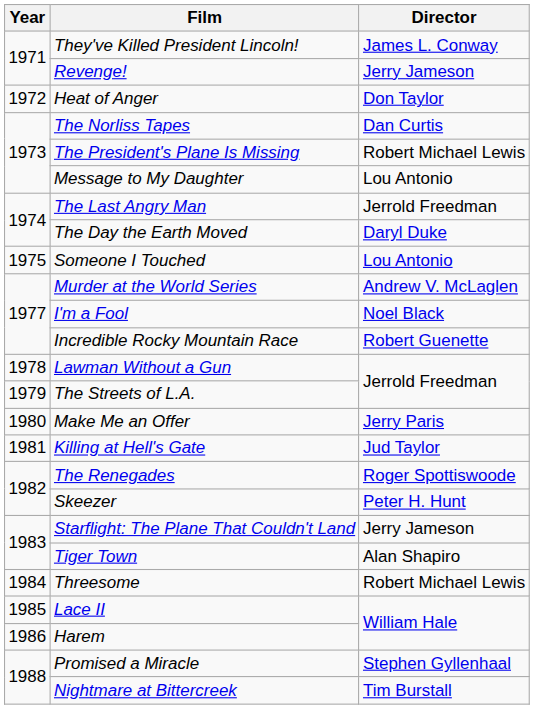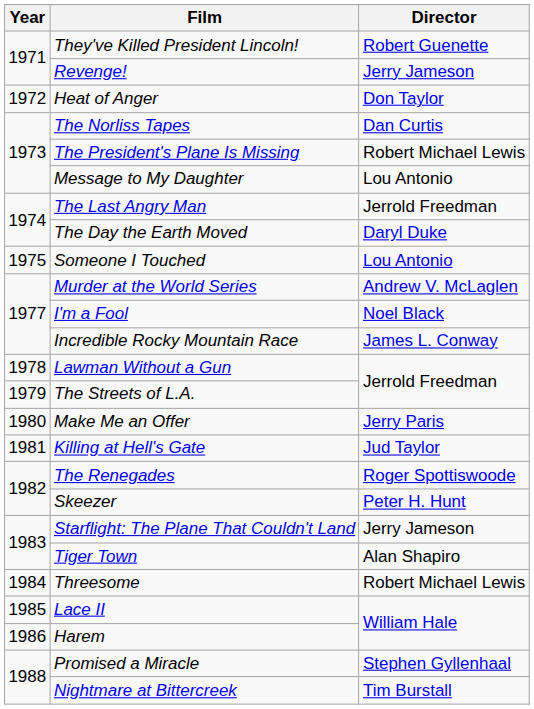They've Killed President Lincoln! | Director: James L. Conway -> Robert Guenette
Incredible Rocky Mountain Race | Director: Robert Guenette -> James L. Conway
